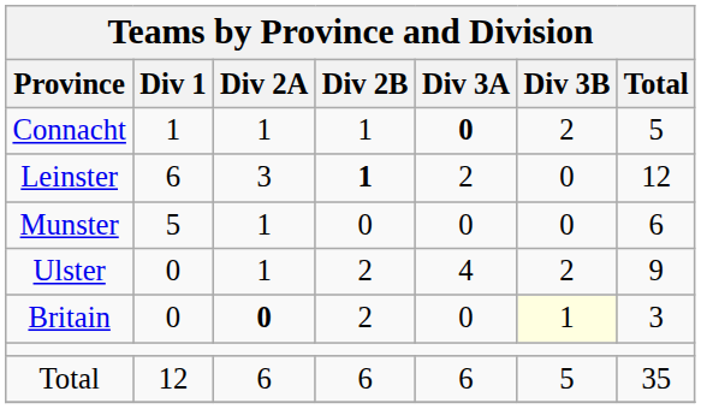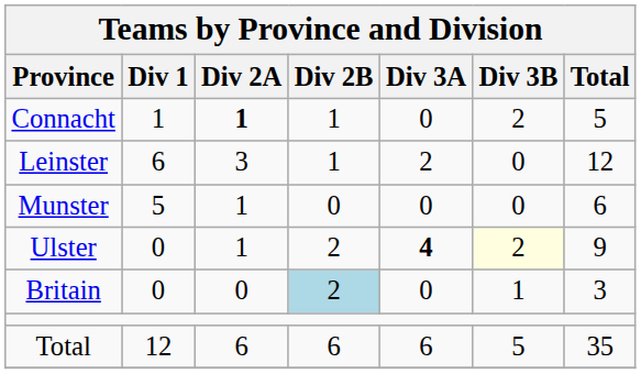Connacht | Div 2A: normal -> bold
Connacht | Div 3A: bold -> normal
Leinster | Div 2B: bold -> normal
Ulster | Div 3A: normal -> bold
Ulster | Div 3B: no background -> lightyellow background
Britain | Div 2A: bold -> normal
Britain | Div 2B: no background -> lightblue background
Britain | Div 3B: lightyellow background -> no background
